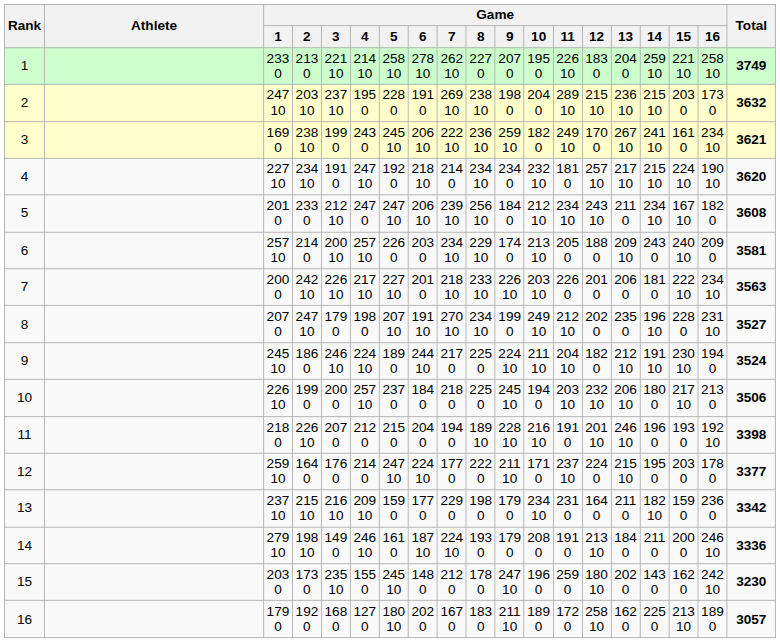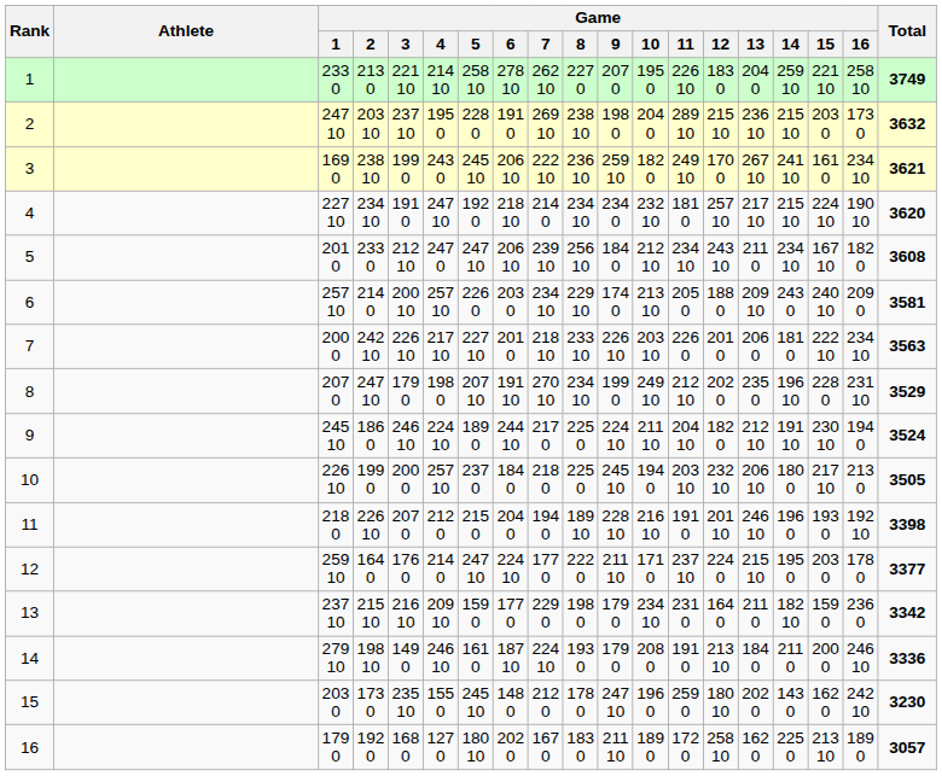row 10 | Total: 3527 -> 3529
row 12 | Total: 3506 -> 3505
